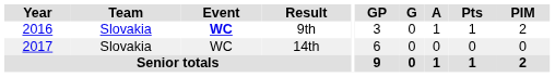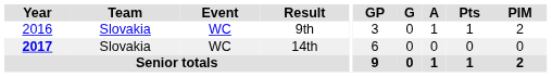9th | Event: bold -> normal
14th | Year: normal -> bold
